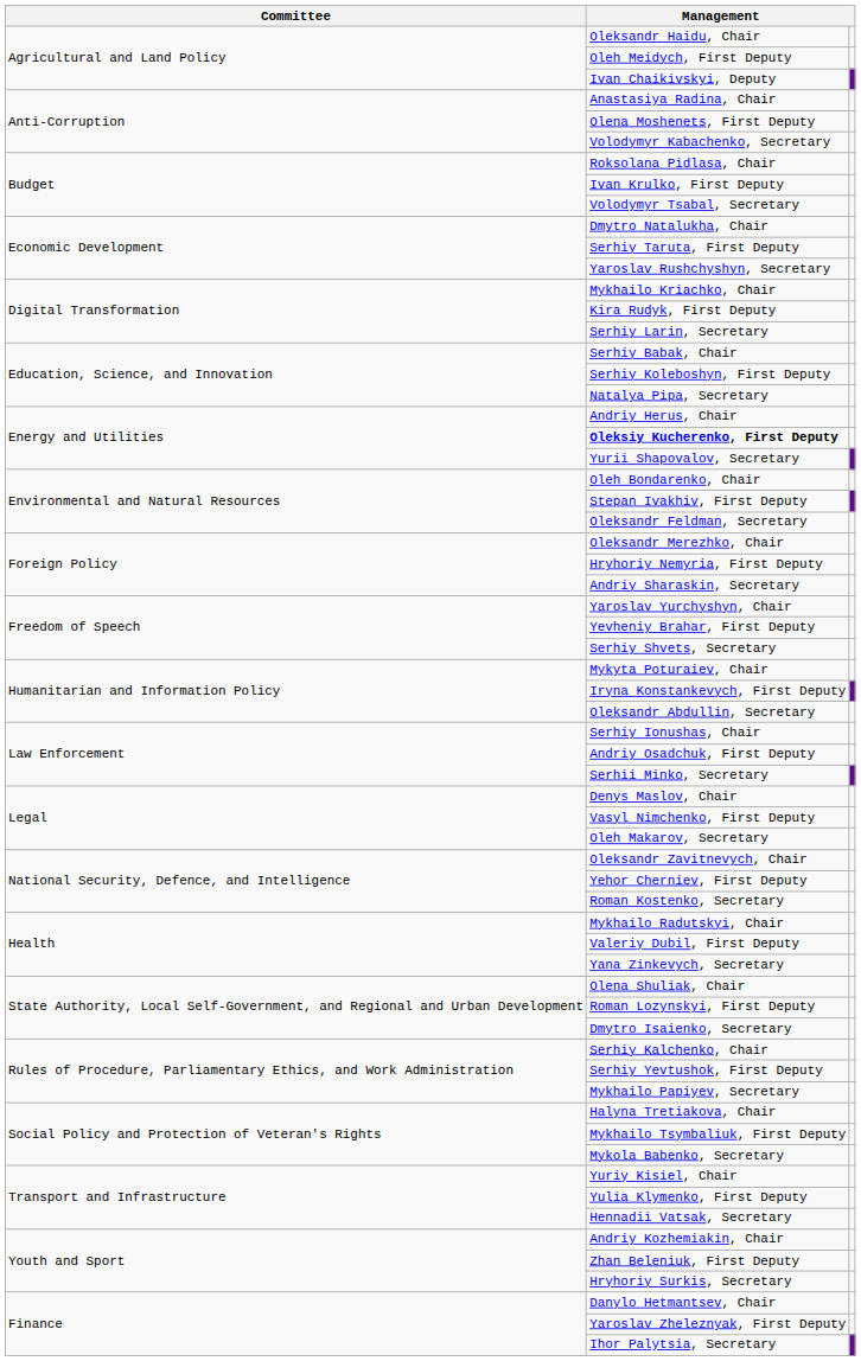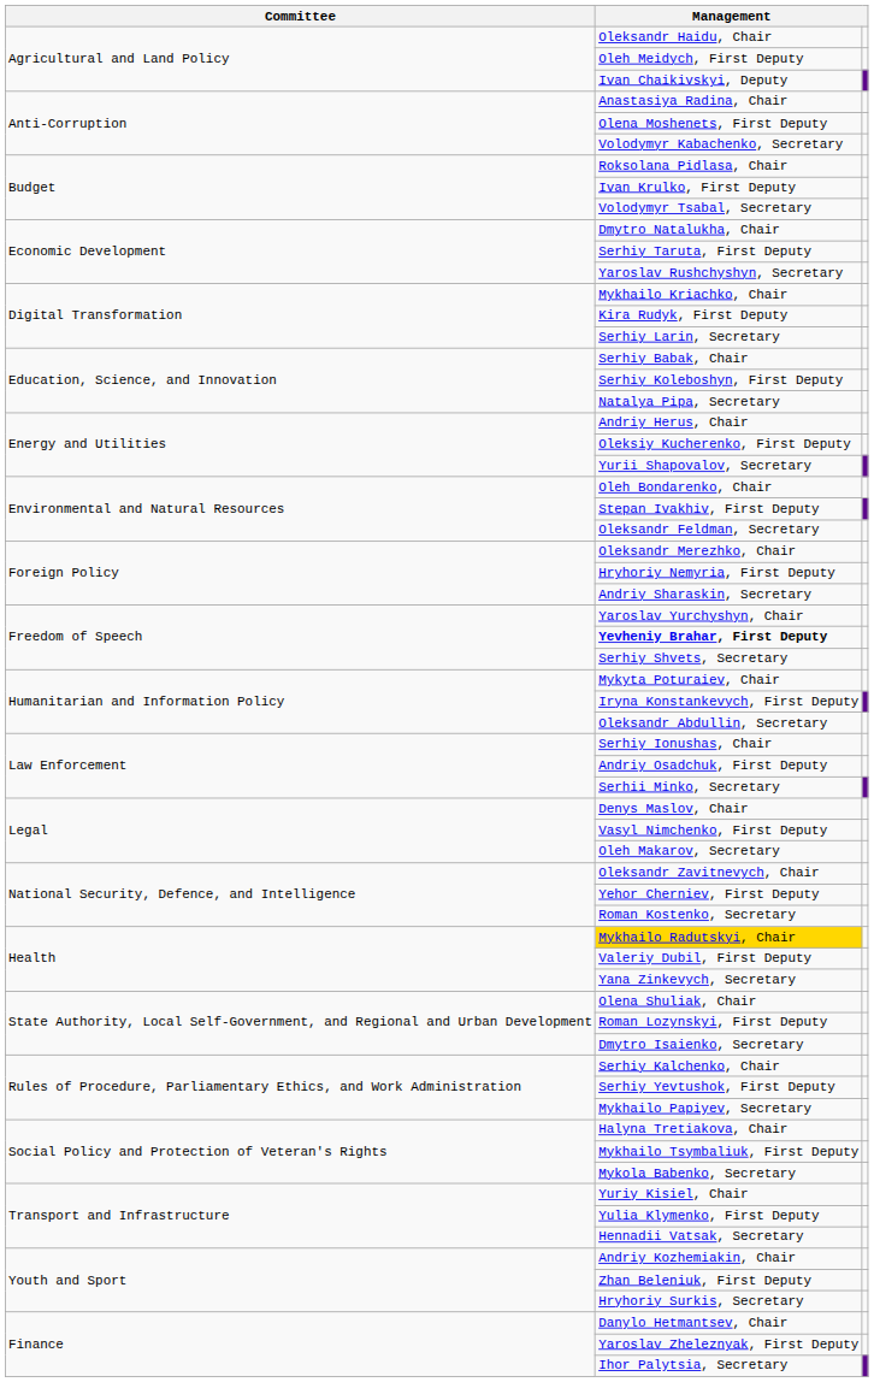Oleksiy Kucherenko, First Deputy | column 2: bold -> normal
Yevheniy Brahar, First Deputy | column 2: normal -> bold
Mykhailo Radutskyi, Chair | column 2: no background -> gold background
